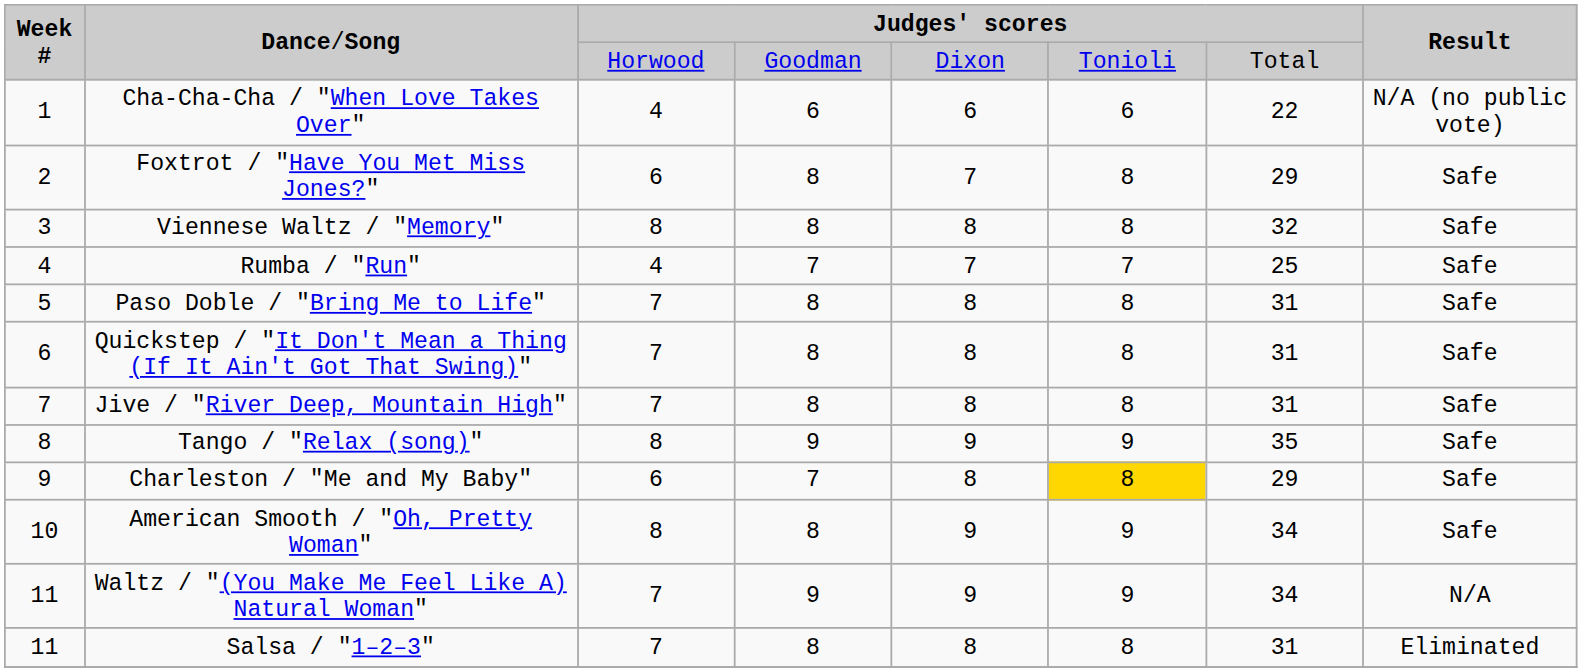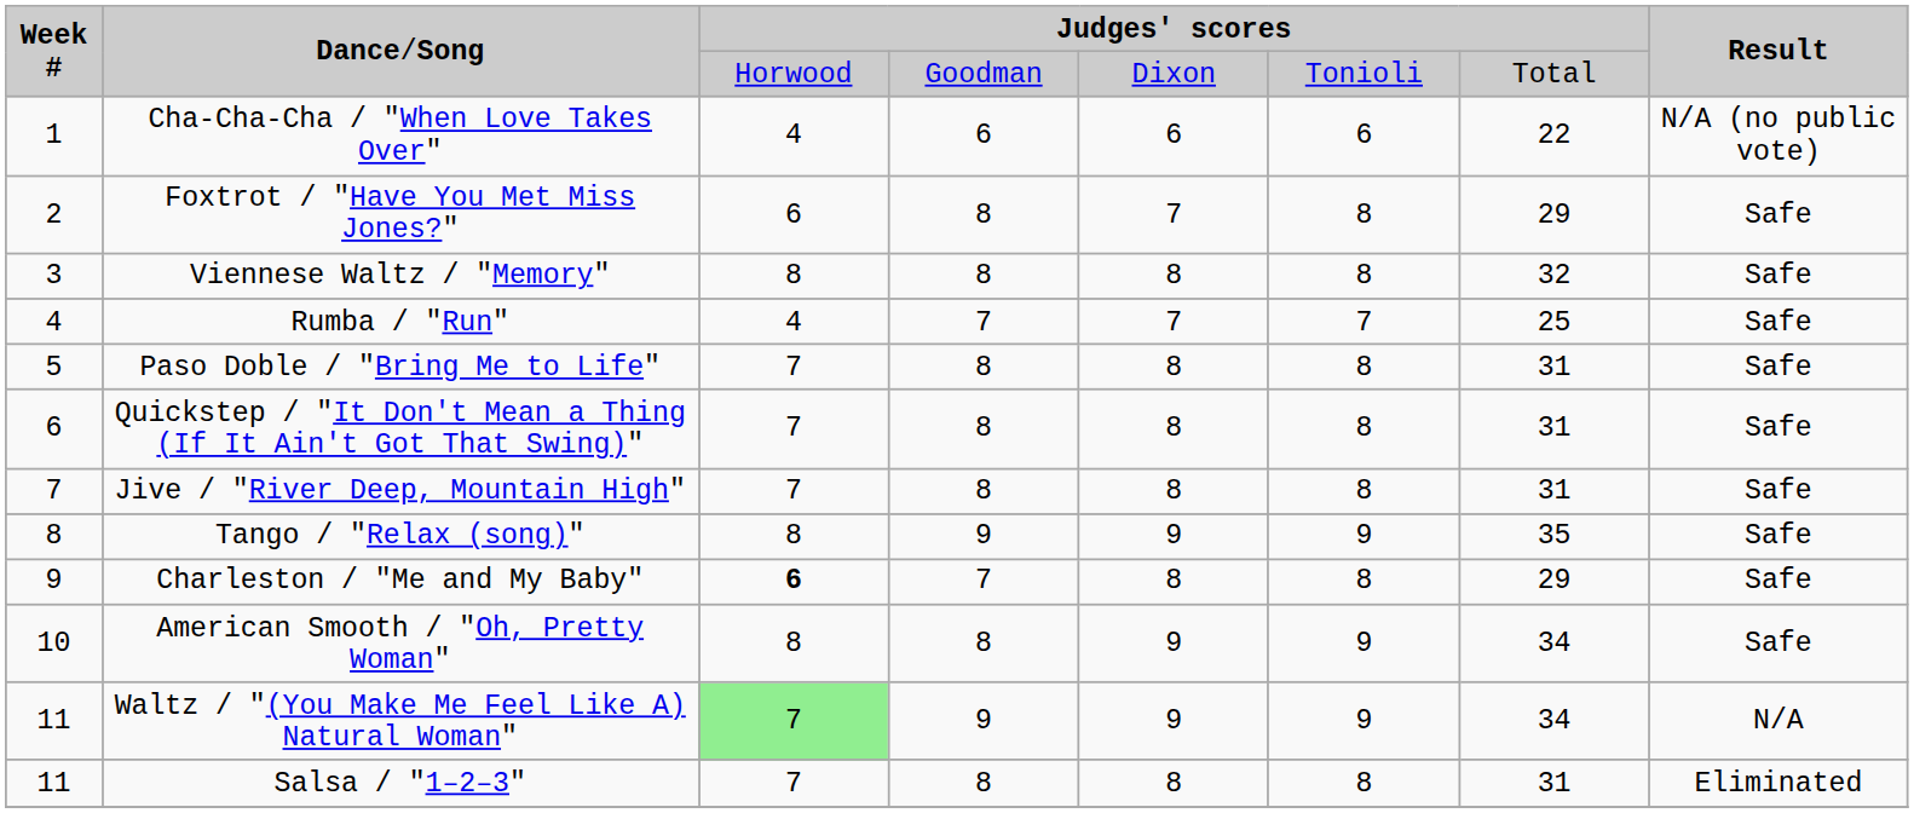Charleston / "Me and My Baby" | column 3: normal -> bold
Charleston / "Me and My Baby" | column 6: gold background -> no background
Waltz / "(You Make Me Feel Like A) Natural Woman" | column 3: no background -> lightgreen background
